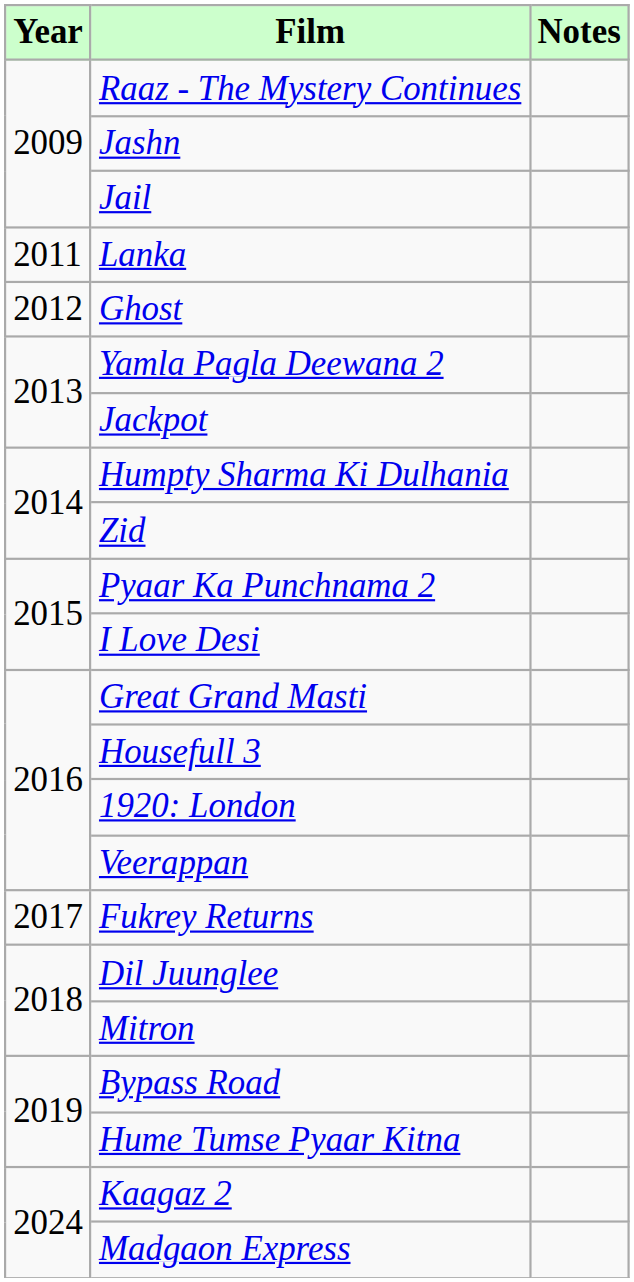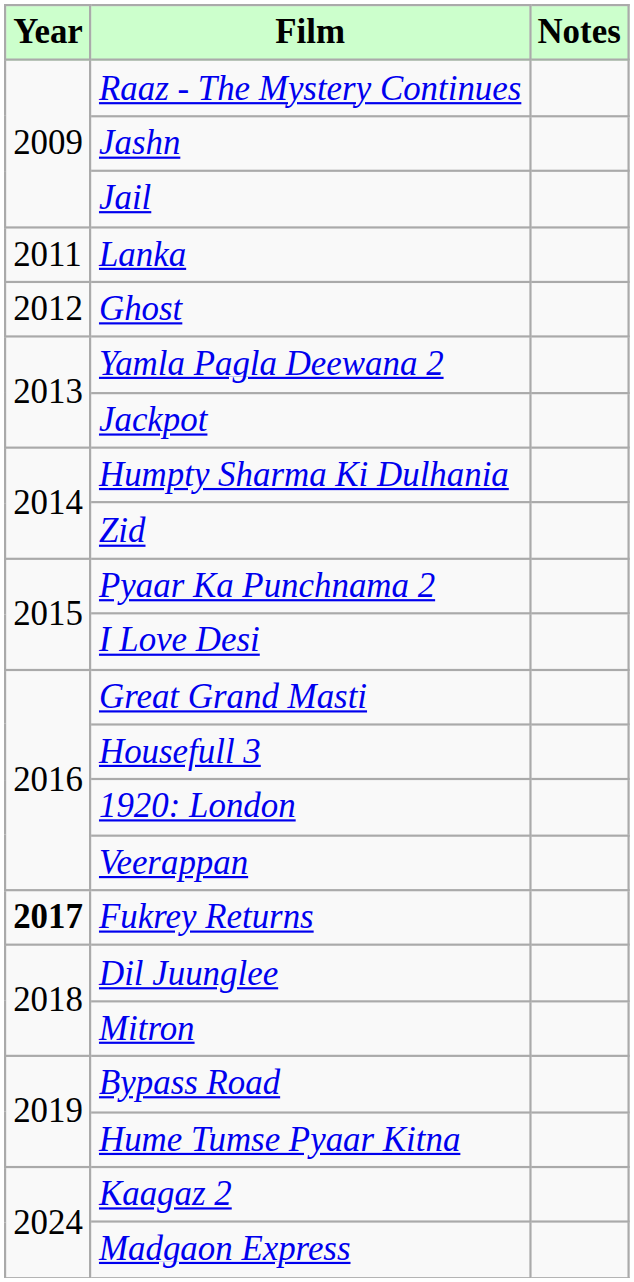Fukrey Returns | Year: normal -> bold
